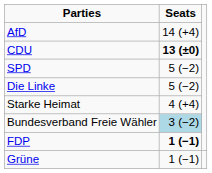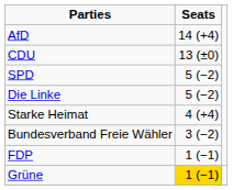CDU | Seats: bold -> normal
Bundesverband Freie Wähler | Seats: lightblue background -> no background
FDP | Seats: bold -> normal
Grüne | Seats: no background -> gold background
